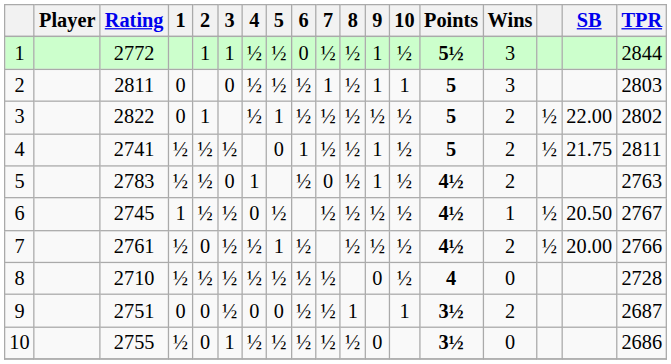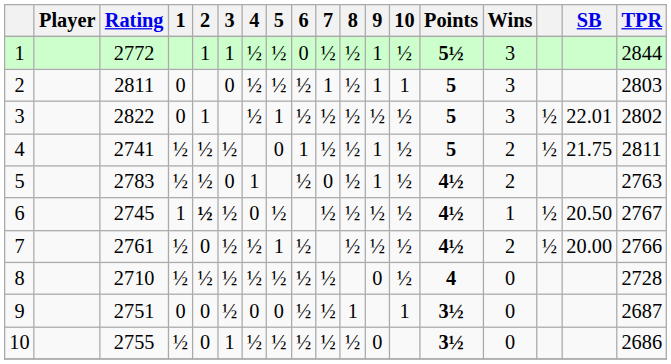row 4 | Wins: 2 -> 3
row 4 | SB: 22.00 -> 22.01
row 7 | 2: normal -> bold
row 10 | Wins: 2 -> 0
